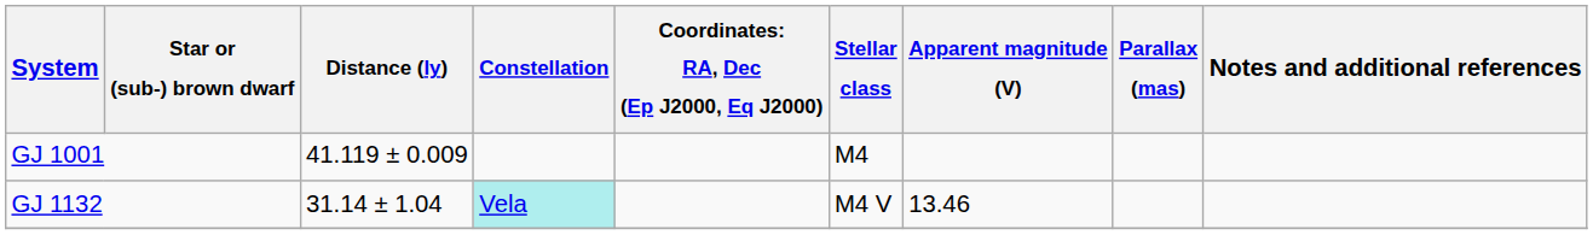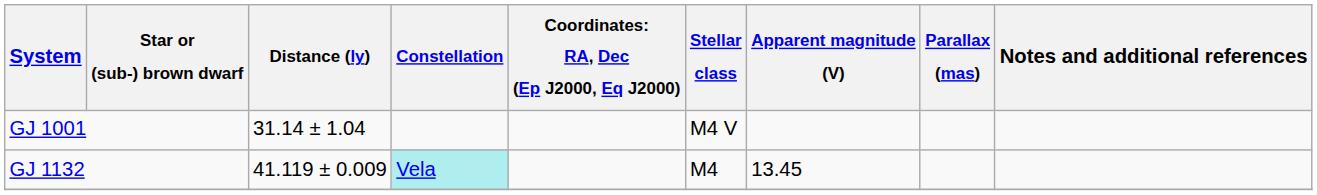GJ 1001 | Distance (ly): 41.119 ± 0.009 -> 31.14 ± 1.04
GJ 1001 | Stellar class: M4 -> M4 V
GJ 1132 | Distance (ly): 31.14 ± 1.04 -> 41.119 ± 0.009
GJ 1132 | Stellar class: M4 V -> M4
GJ 1132 | Apparent magnitude (V): 13.46 -> 13.45
